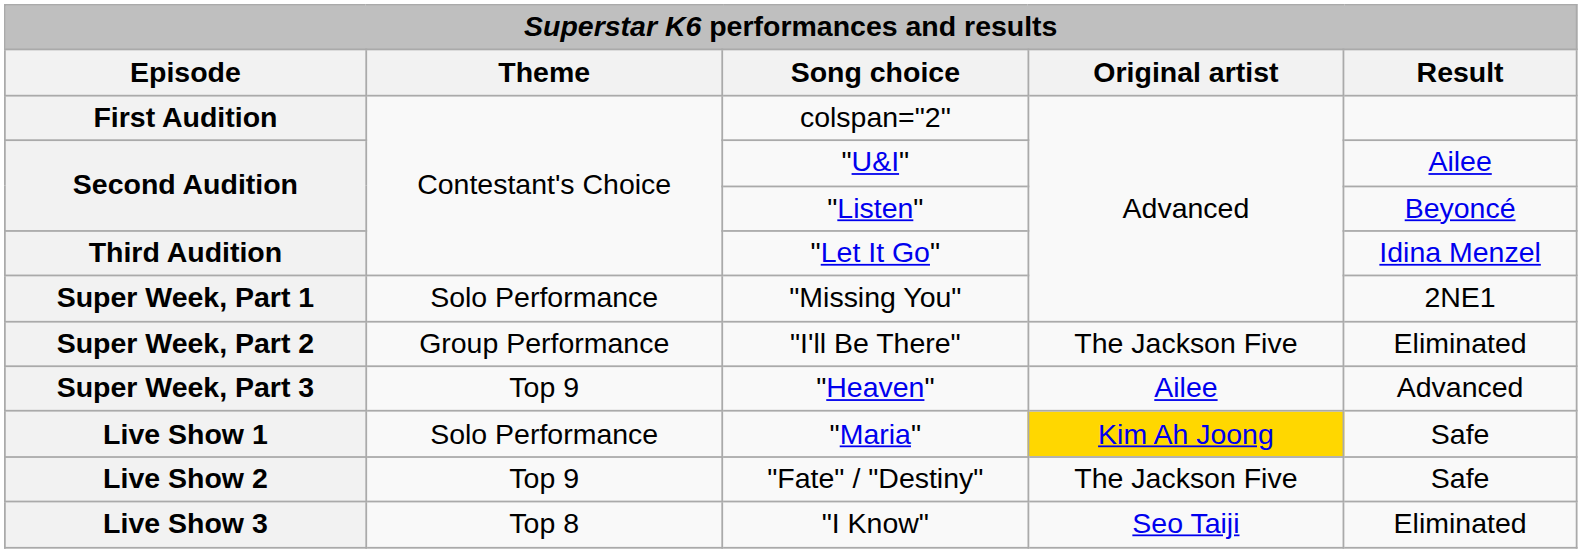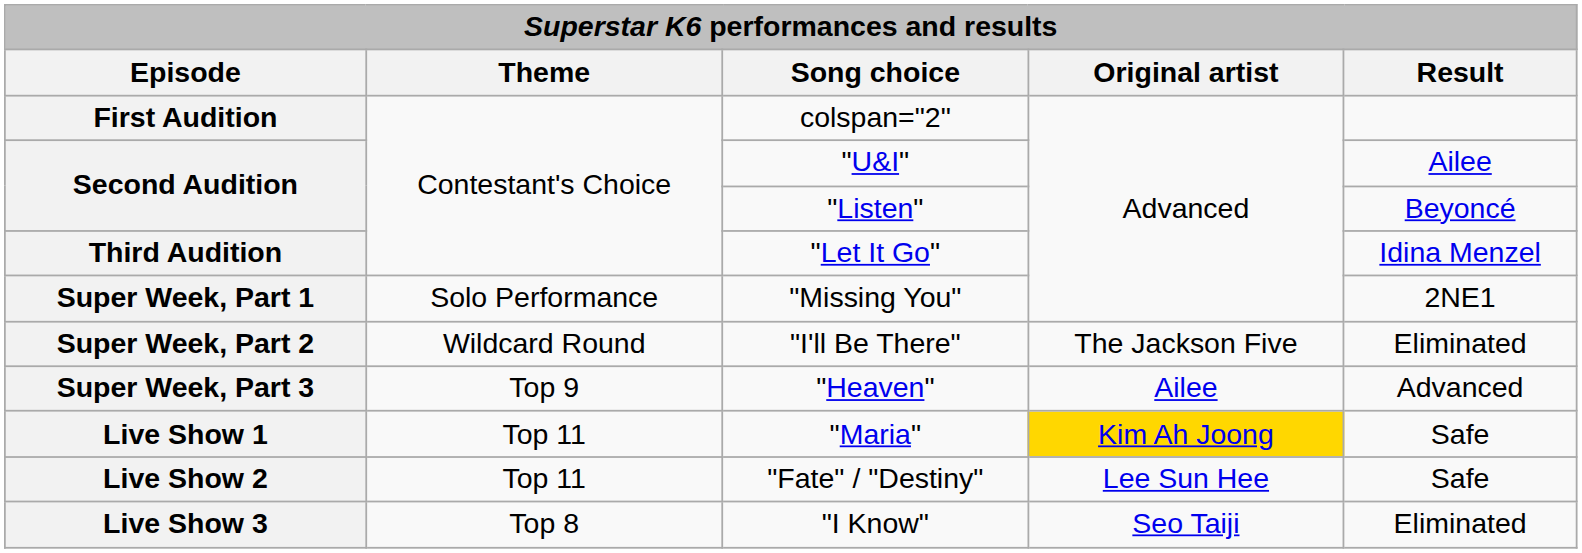Super Week, Part 2 | Theme: Group Performance -> Wildcard Round
Live Show 1 | Theme: Solo Performance -> Top 11
Live Show 2 | Theme: Top 9 -> Top 11
Live Show 2 | Original artist: The Jackson Five -> Lee Sun Hee
